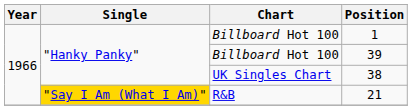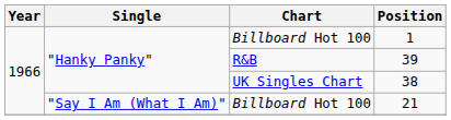39 | Chart: Billboard Hot 100 -> R&B
21 | Single: gold background -> no background
21 | Chart: R&B -> Billboard Hot 100
